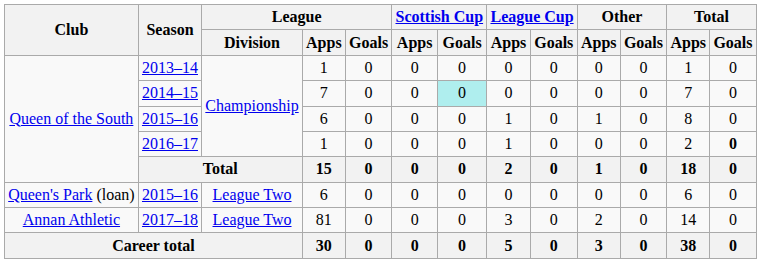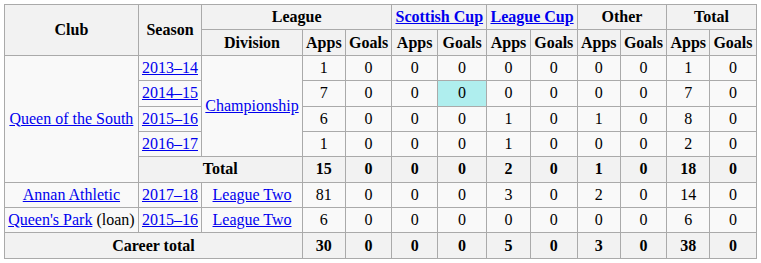2016–17 | Total / Goals: bold -> normal
rows swapped: Queen's Park (loan) / 2015–16 <-> 2017–18
